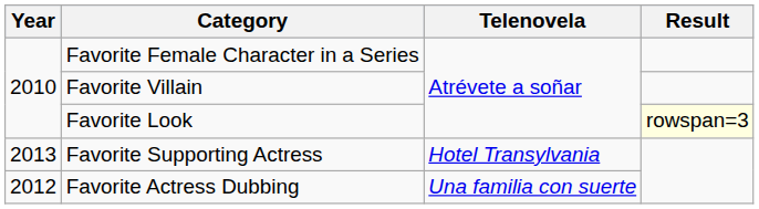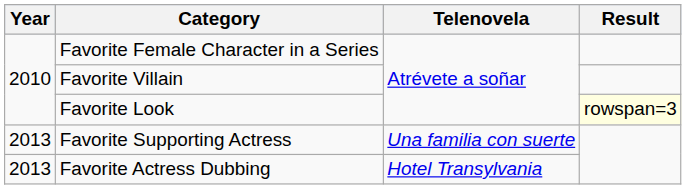Favorite Supporting Actress | Telenovela: Hotel Transylvania -> Una familia con suerte
Favorite Actress Dubbing | Year: 2012 -> 2013
Favorite Actress Dubbing | Telenovela: Una familia con suerte -> Hotel Transylvania
